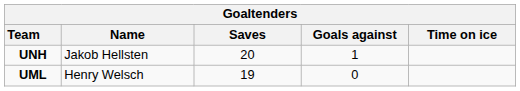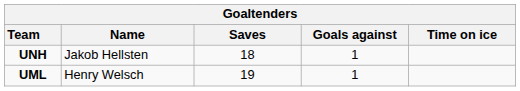UNH | Saves: 20 -> 18
UML | Goals against: 0 -> 1
